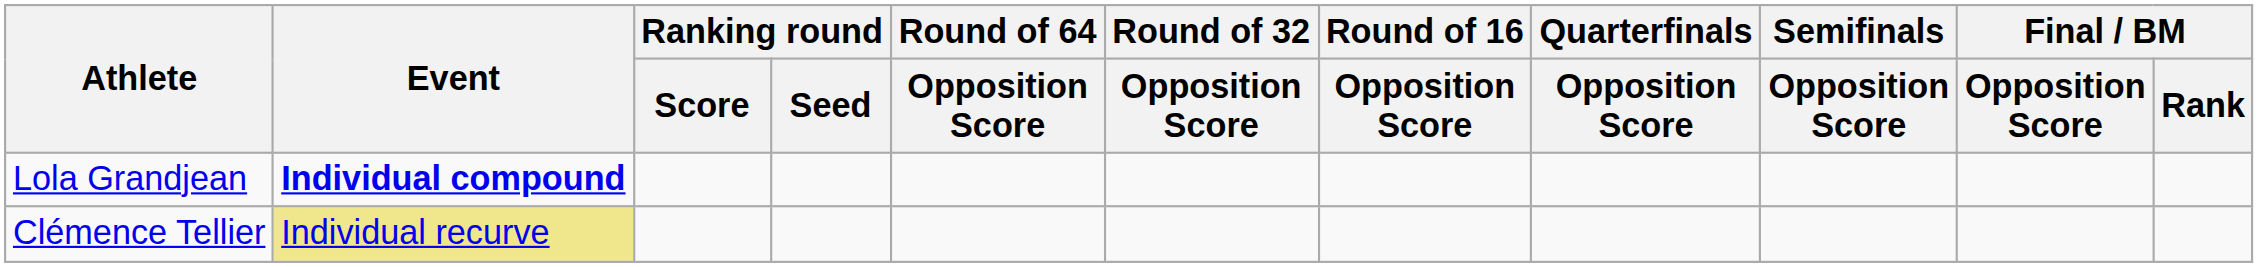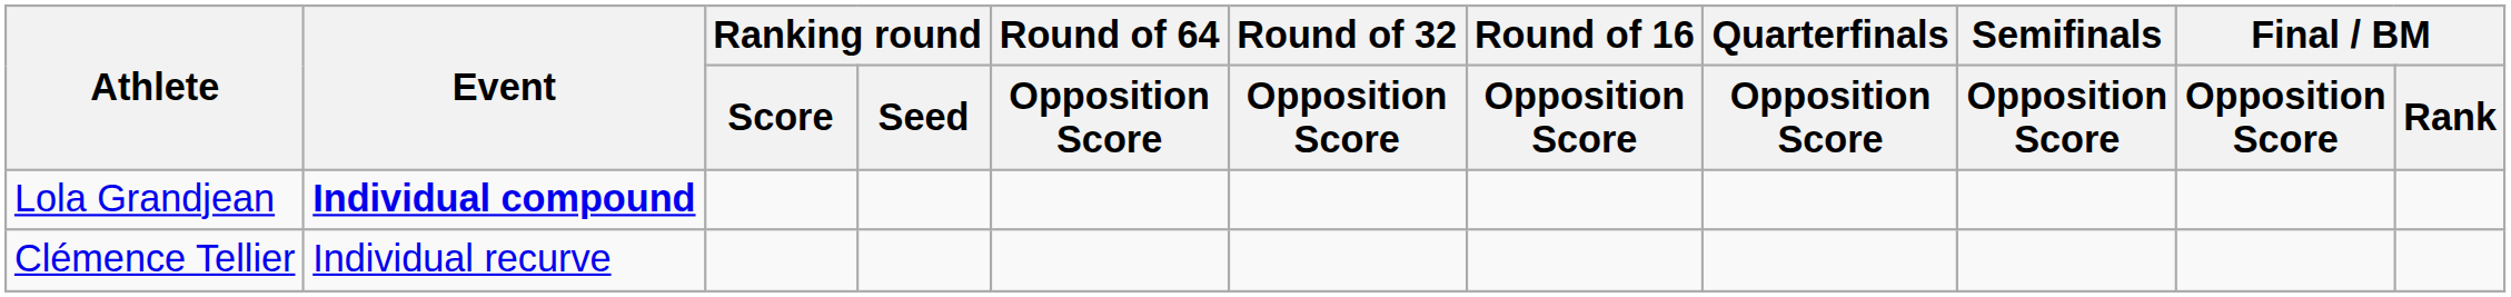Clémence Tellier | Event: khaki background -> no background
